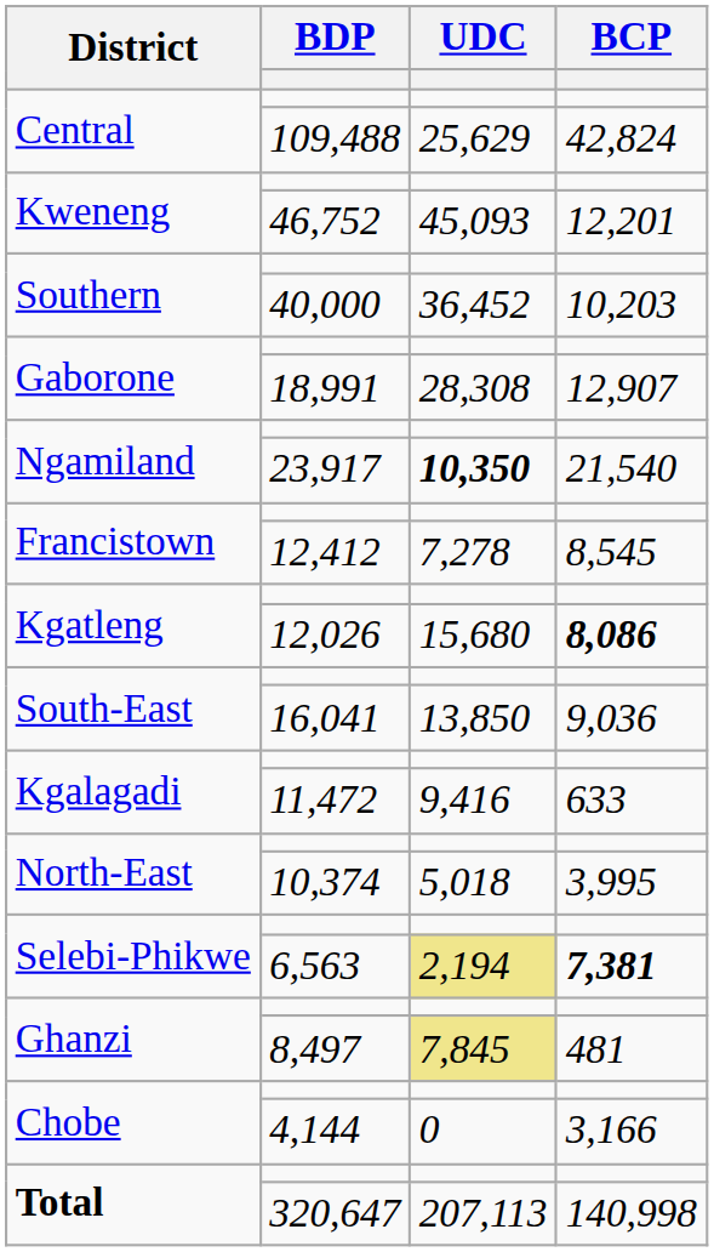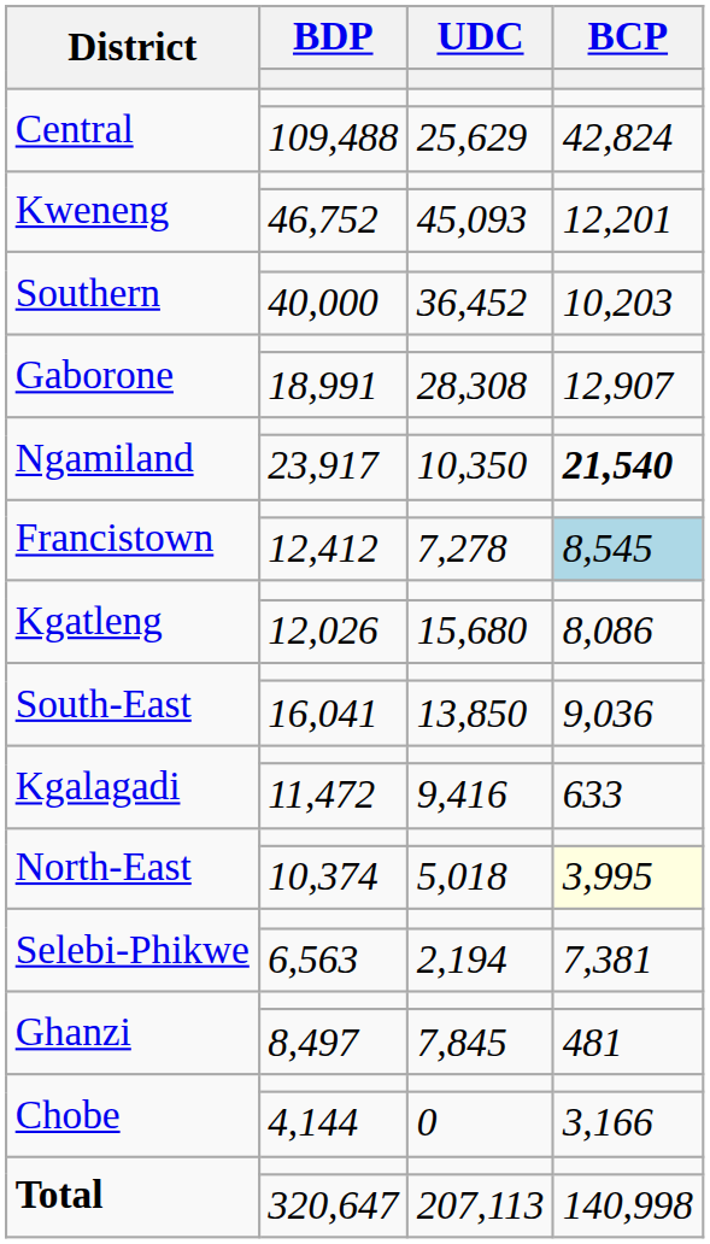23,917 | UDC: bold -> normal
23,917 | BCP: normal -> bold
12,412 | BCP: no background -> lightblue background
12,026 | BCP: bold -> normal
10,374 | BCP: no background -> lightyellow background
6,563 | UDC: khaki background -> no background
6,563 | BCP: bold -> normal
8,497 | UDC: khaki background -> no background
